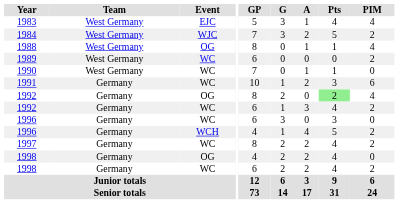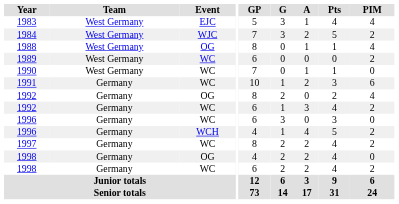1992 / OG | Pts: lightgreen background -> no background
